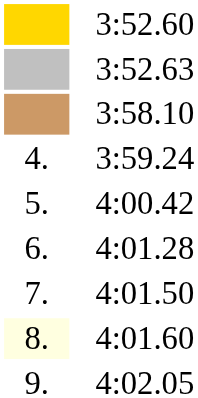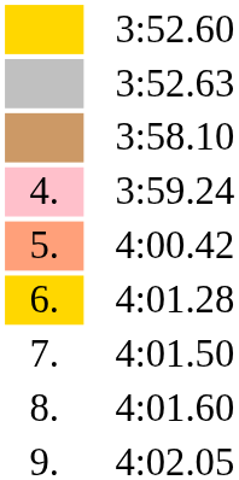3:59.24 | column 1: no background -> pink background
4:00.42 | column 1: no background -> lightsalmon background
4:01.28 | column 1: no background -> gold background
4:01.60 | column 1: lightyellow background -> no background
